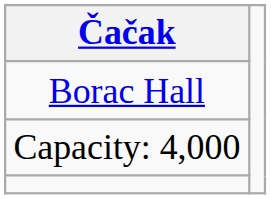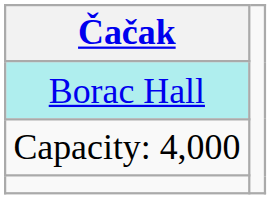Borac Hall | Čačak: no background -> paleturquoise background
